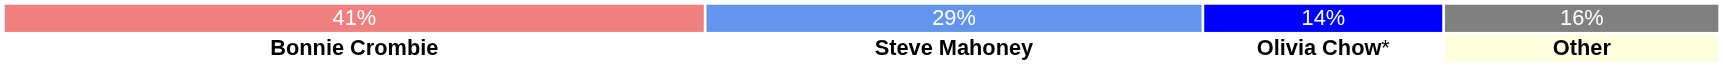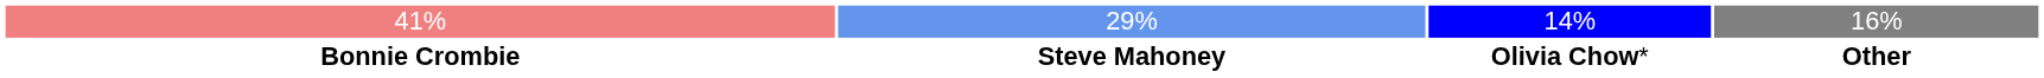Bonnie Crombie | column 4: lightyellow background -> no background
